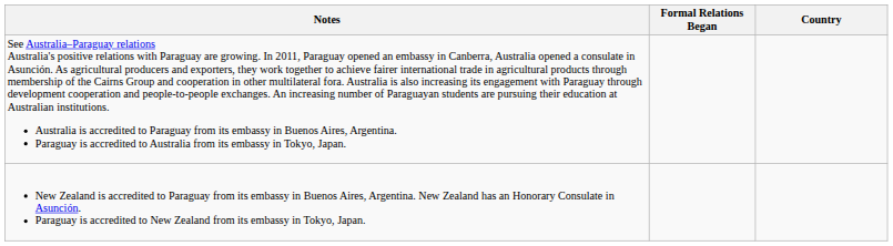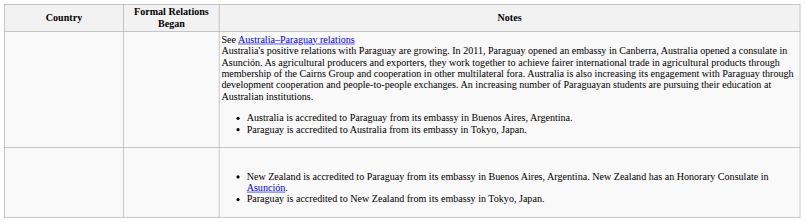columns swapped: Country <-> Notes
